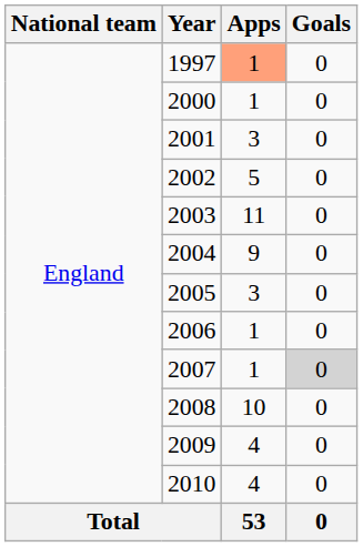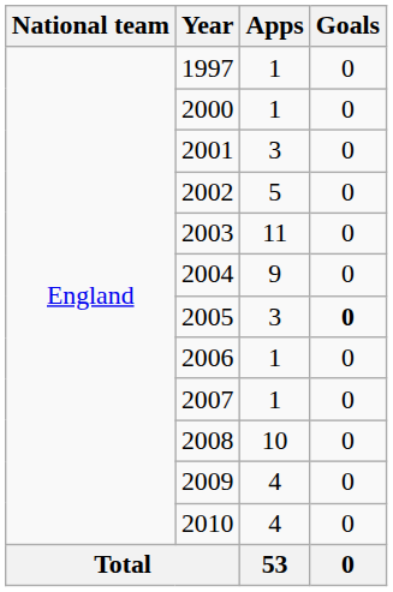1997 | Apps: lightsalmon background -> no background
2005 | Goals: normal -> bold
2007 | Goals: lightgrey background -> no background
